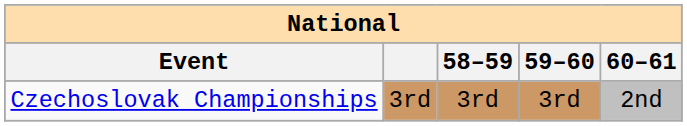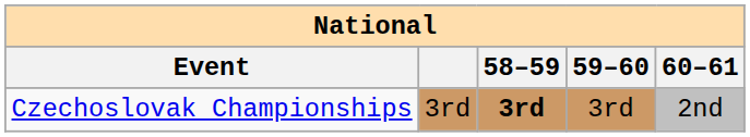Czechoslovak Championships | 58–59: normal -> bold
